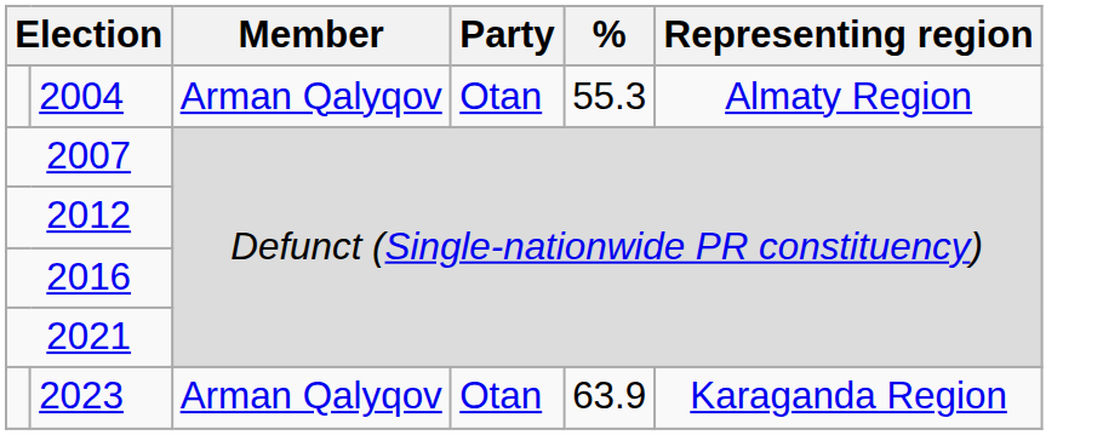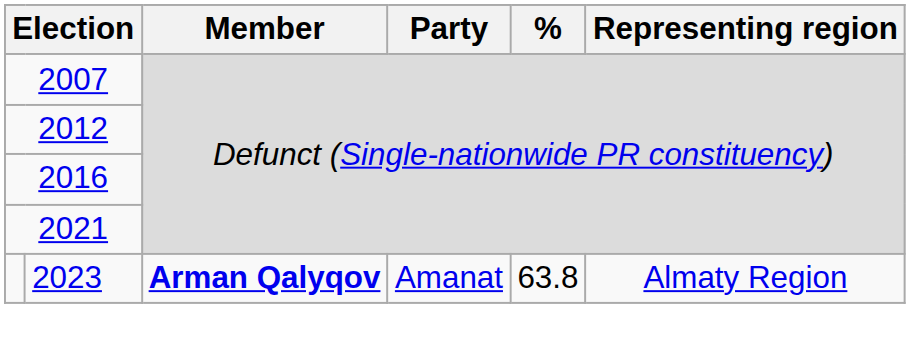- row: 2004 | Arman Qalyqov | Otan | 55.3 | Almaty Region
2023 | Member: normal -> bold
2023 | Party: Otan -> Amanat
2023 | %: 63.9 -> 63.8
2023 | Representing region: Karaganda Region -> Almaty Region
